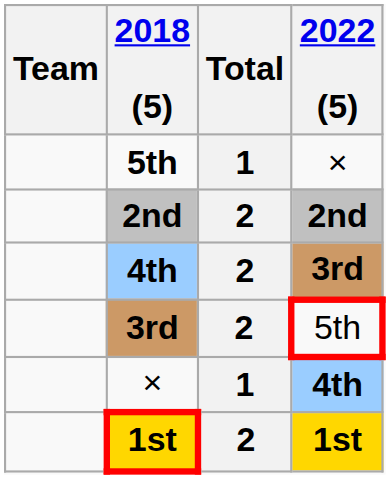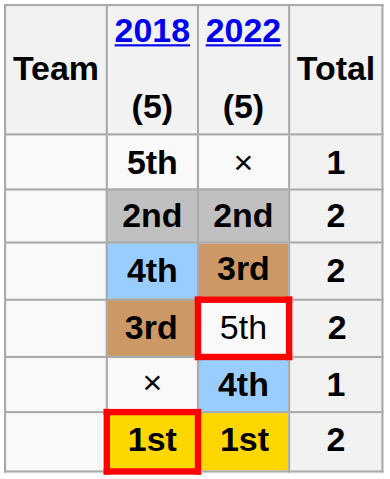columns swapped: 2022 (5) <-> Total
